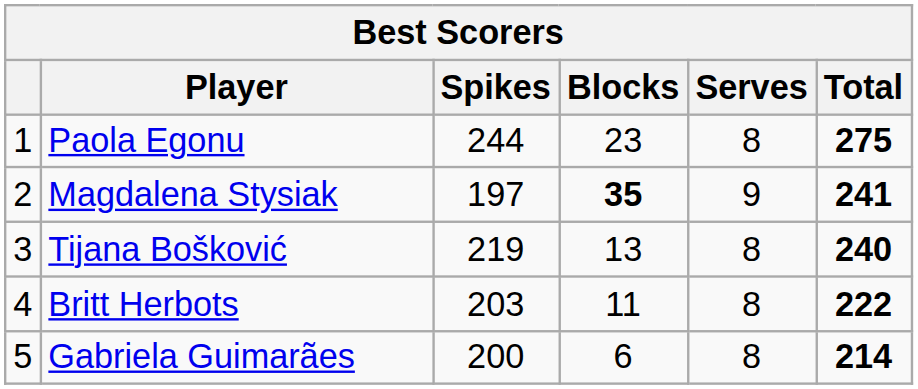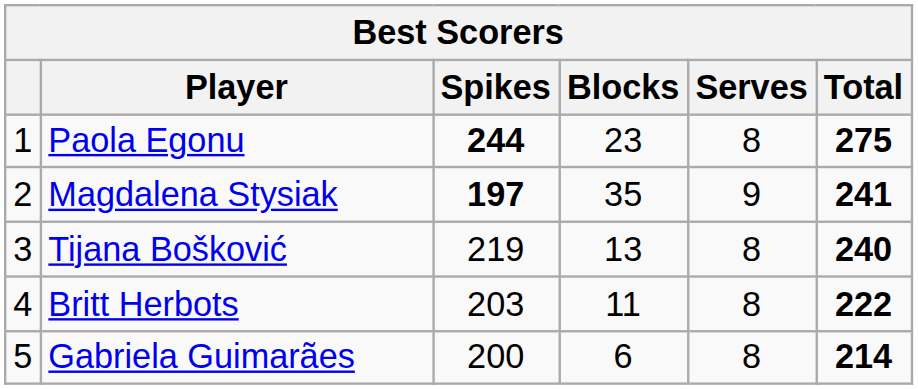Paola Egonu | Spikes: normal -> bold
Magdalena Stysiak | Spikes: normal -> bold
Magdalena Stysiak | Blocks: bold -> normal
